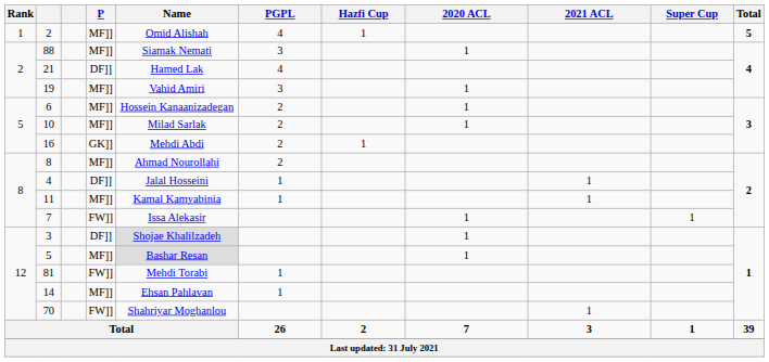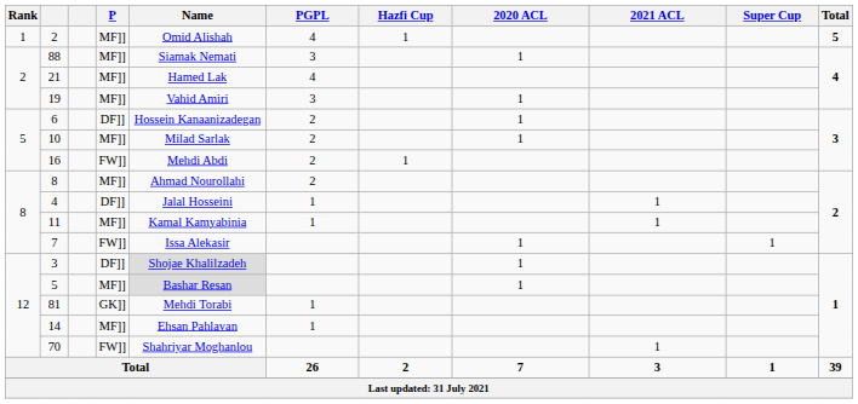21 | P: DF]] -> MF]]
6 | P: MF]] -> DF]]
16 | P: GK]] -> FW]]
81 | P: FW]] -> GK]]
